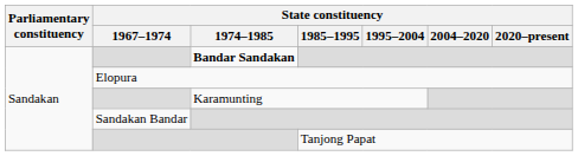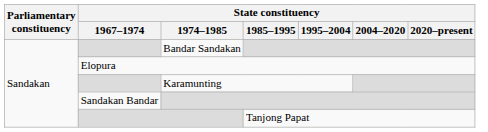Bandar Sandakan | State constituency / 1974–1985: bold -> normal
